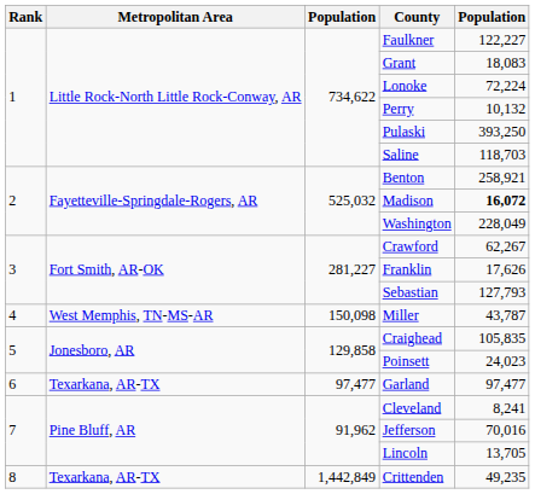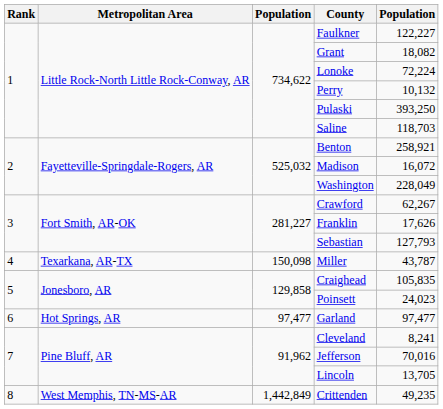Grant | column 5: 18,083 -> 18,082
Madison | column 5: bold -> normal
Miller | Metropolitan Area: West Memphis, TN-MS-AR -> Texarkana, AR-TX
Garland | Metropolitan Area: Texarkana, AR-TX -> Hot Springs, AR
Crittenden | Metropolitan Area: Texarkana, AR-TX -> West Memphis, TN-MS-AR
